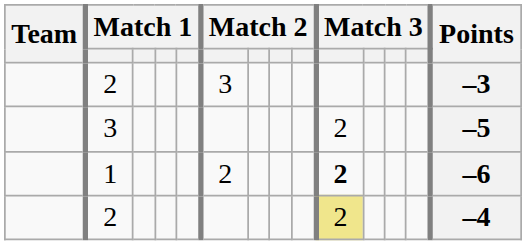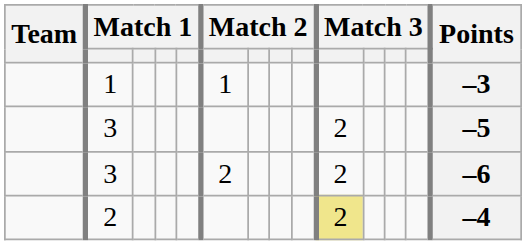row 3 | column 2: 2 -> 1
row 3 | column 6: 3 -> 1
row 5 | column 2: 1 -> 3
row 5 | column 10: bold -> normal
